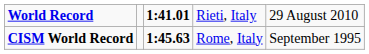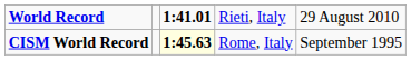CISM World Record | column 3: no background -> lightyellow background
